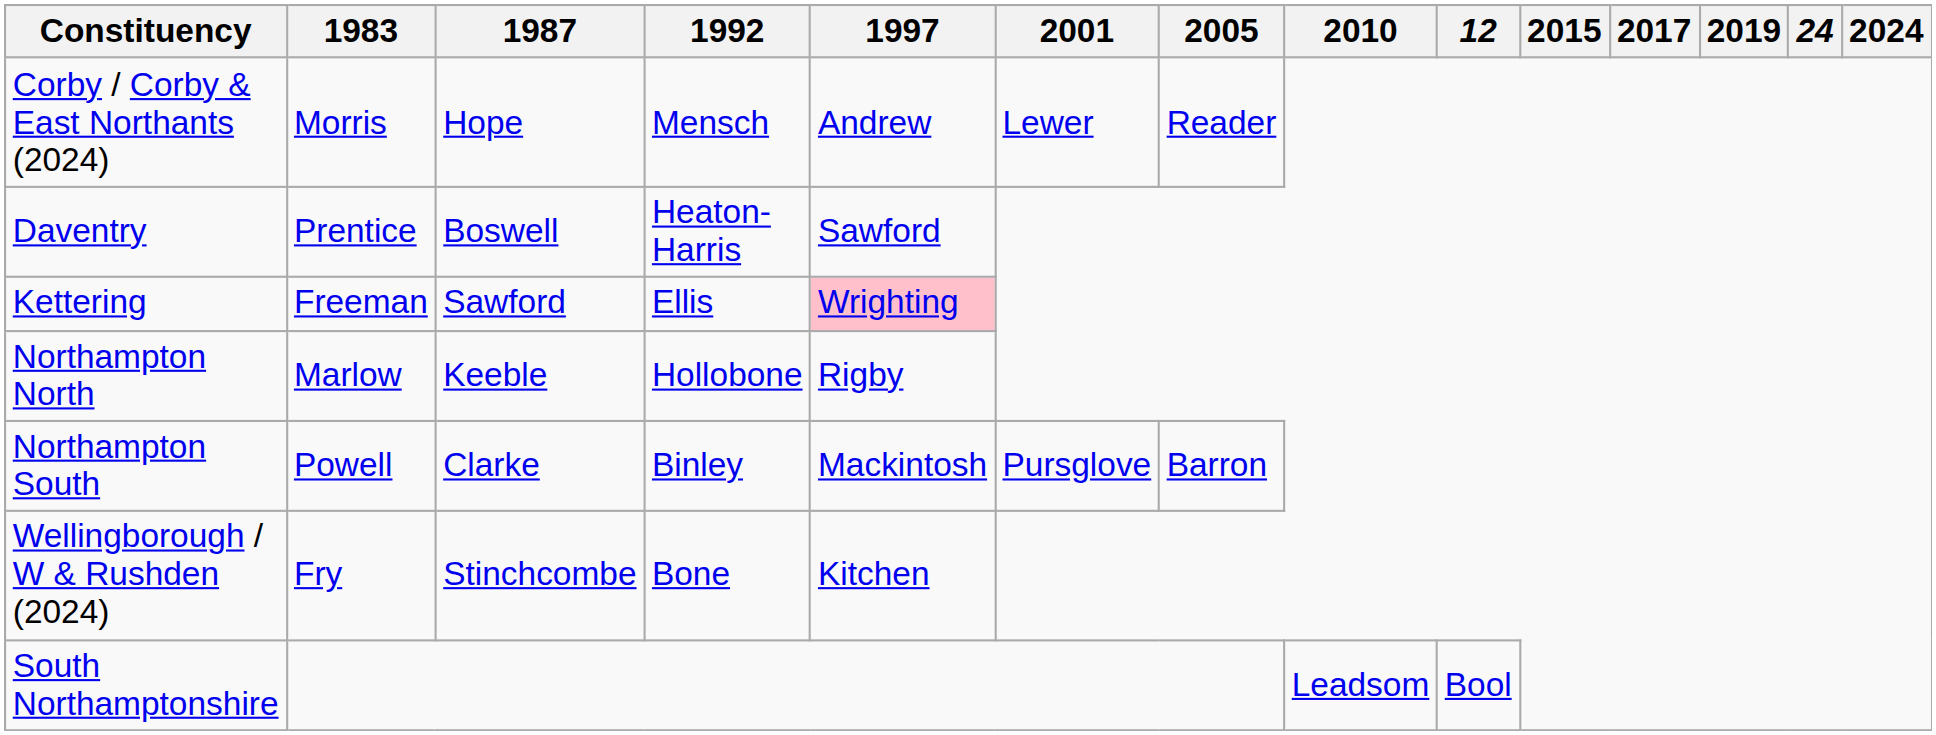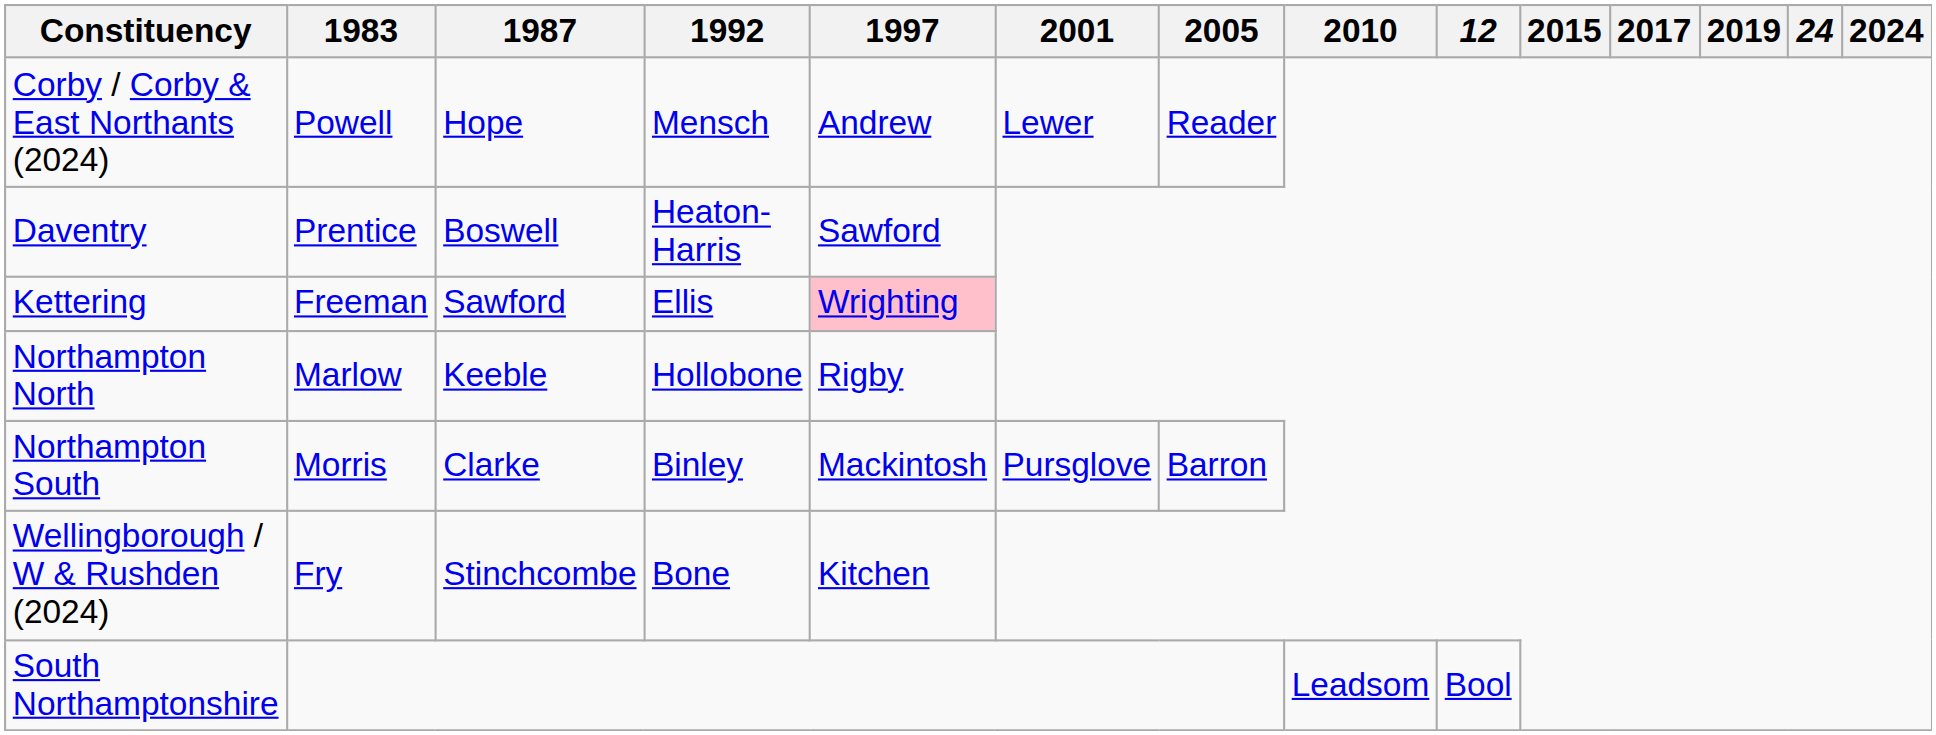Corby / Corby & East Northants (2024) | 1983: Morris -> Powell
Northampton South | 1983: Powell -> Morris
